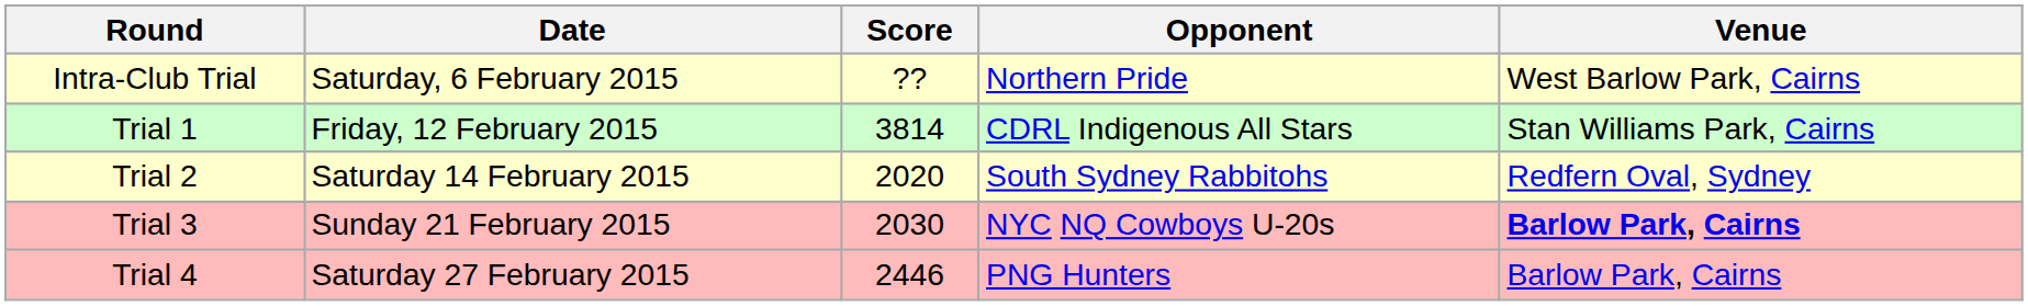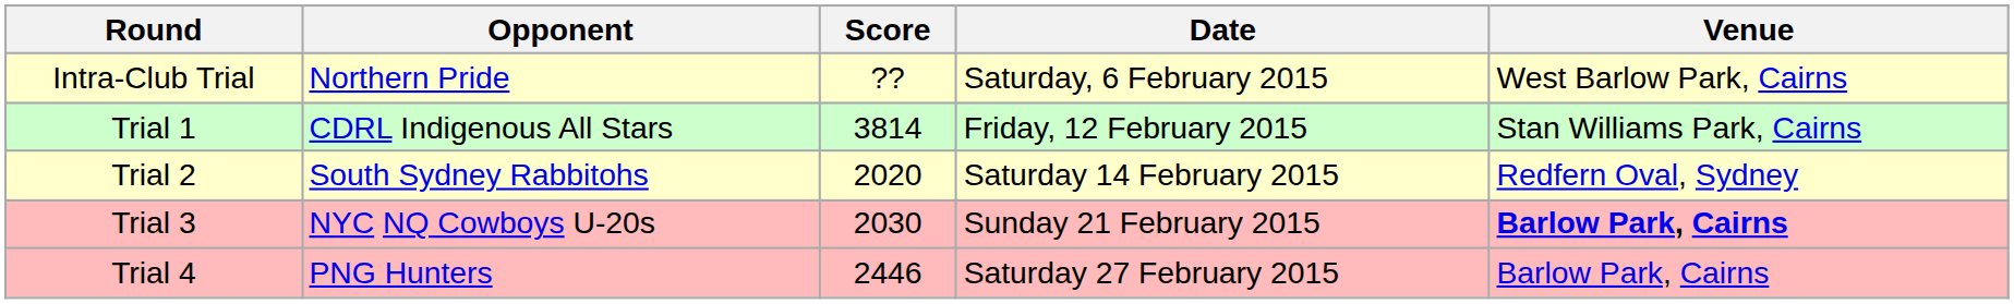columns swapped: Opponent <-> Date
